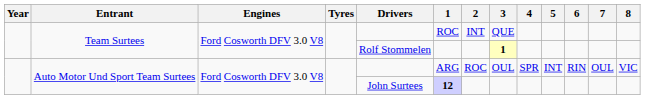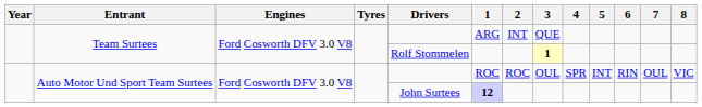row 2 | 1: ROC -> ARG
row 4 | 1: ARG -> ROC
